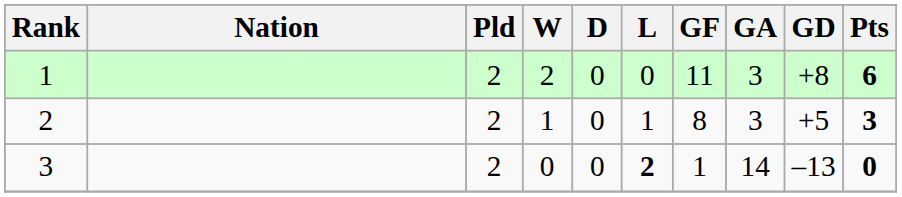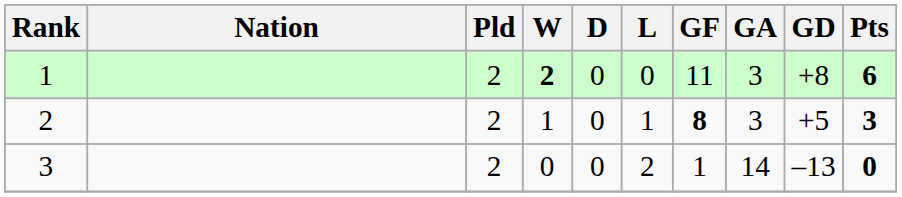row 2 | W: normal -> bold
row 3 | GF: normal -> bold
row 4 | L: bold -> normal
